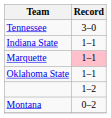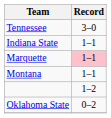row 5 | Team: Oklahoma State -> Montana
row 7 | Team: Montana -> Oklahoma State
